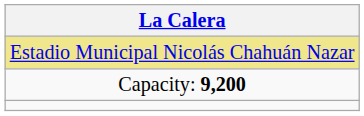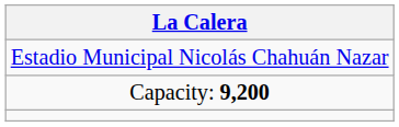row 2 | column 1: khaki background -> no background
